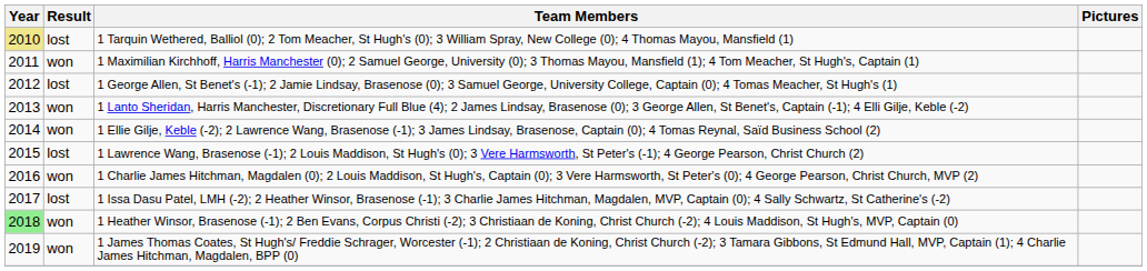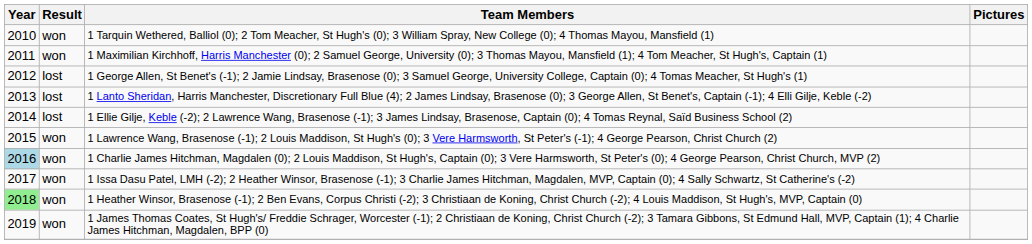row 2 | Year: khaki background -> no background
row 2 | Result: lost -> won
row 5 | Result: won -> lost
row 6 | Result: won -> lost
row 7 | Result: lost -> won
row 8 | Year: no background -> lightblue background
row 9 | Result: lost -> won
